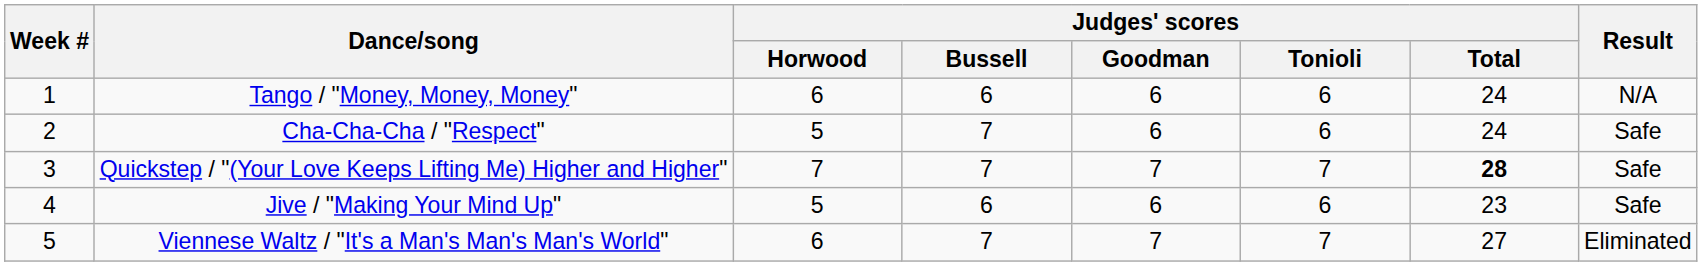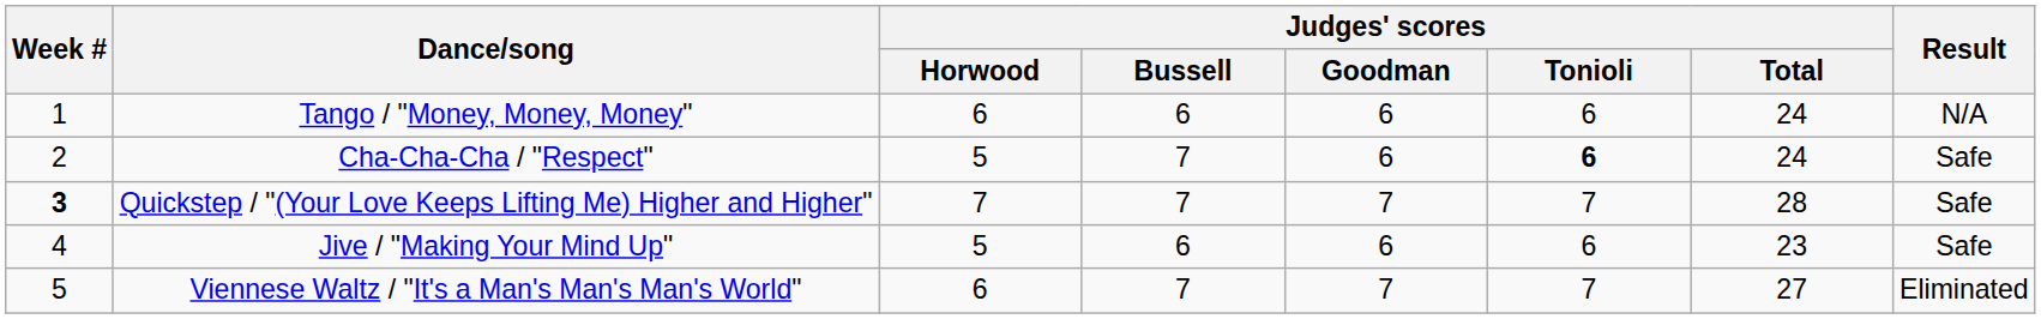Cha-Cha-Cha / "Respect" | Judges' scores / Tonioli: normal -> bold
Quickstep / "(Your Love Keeps Lifting Me) Higher and Higher" | Week #: normal -> bold
Quickstep / "(Your Love Keeps Lifting Me) Higher and Higher" | Judges' scores / Total: bold -> normal
